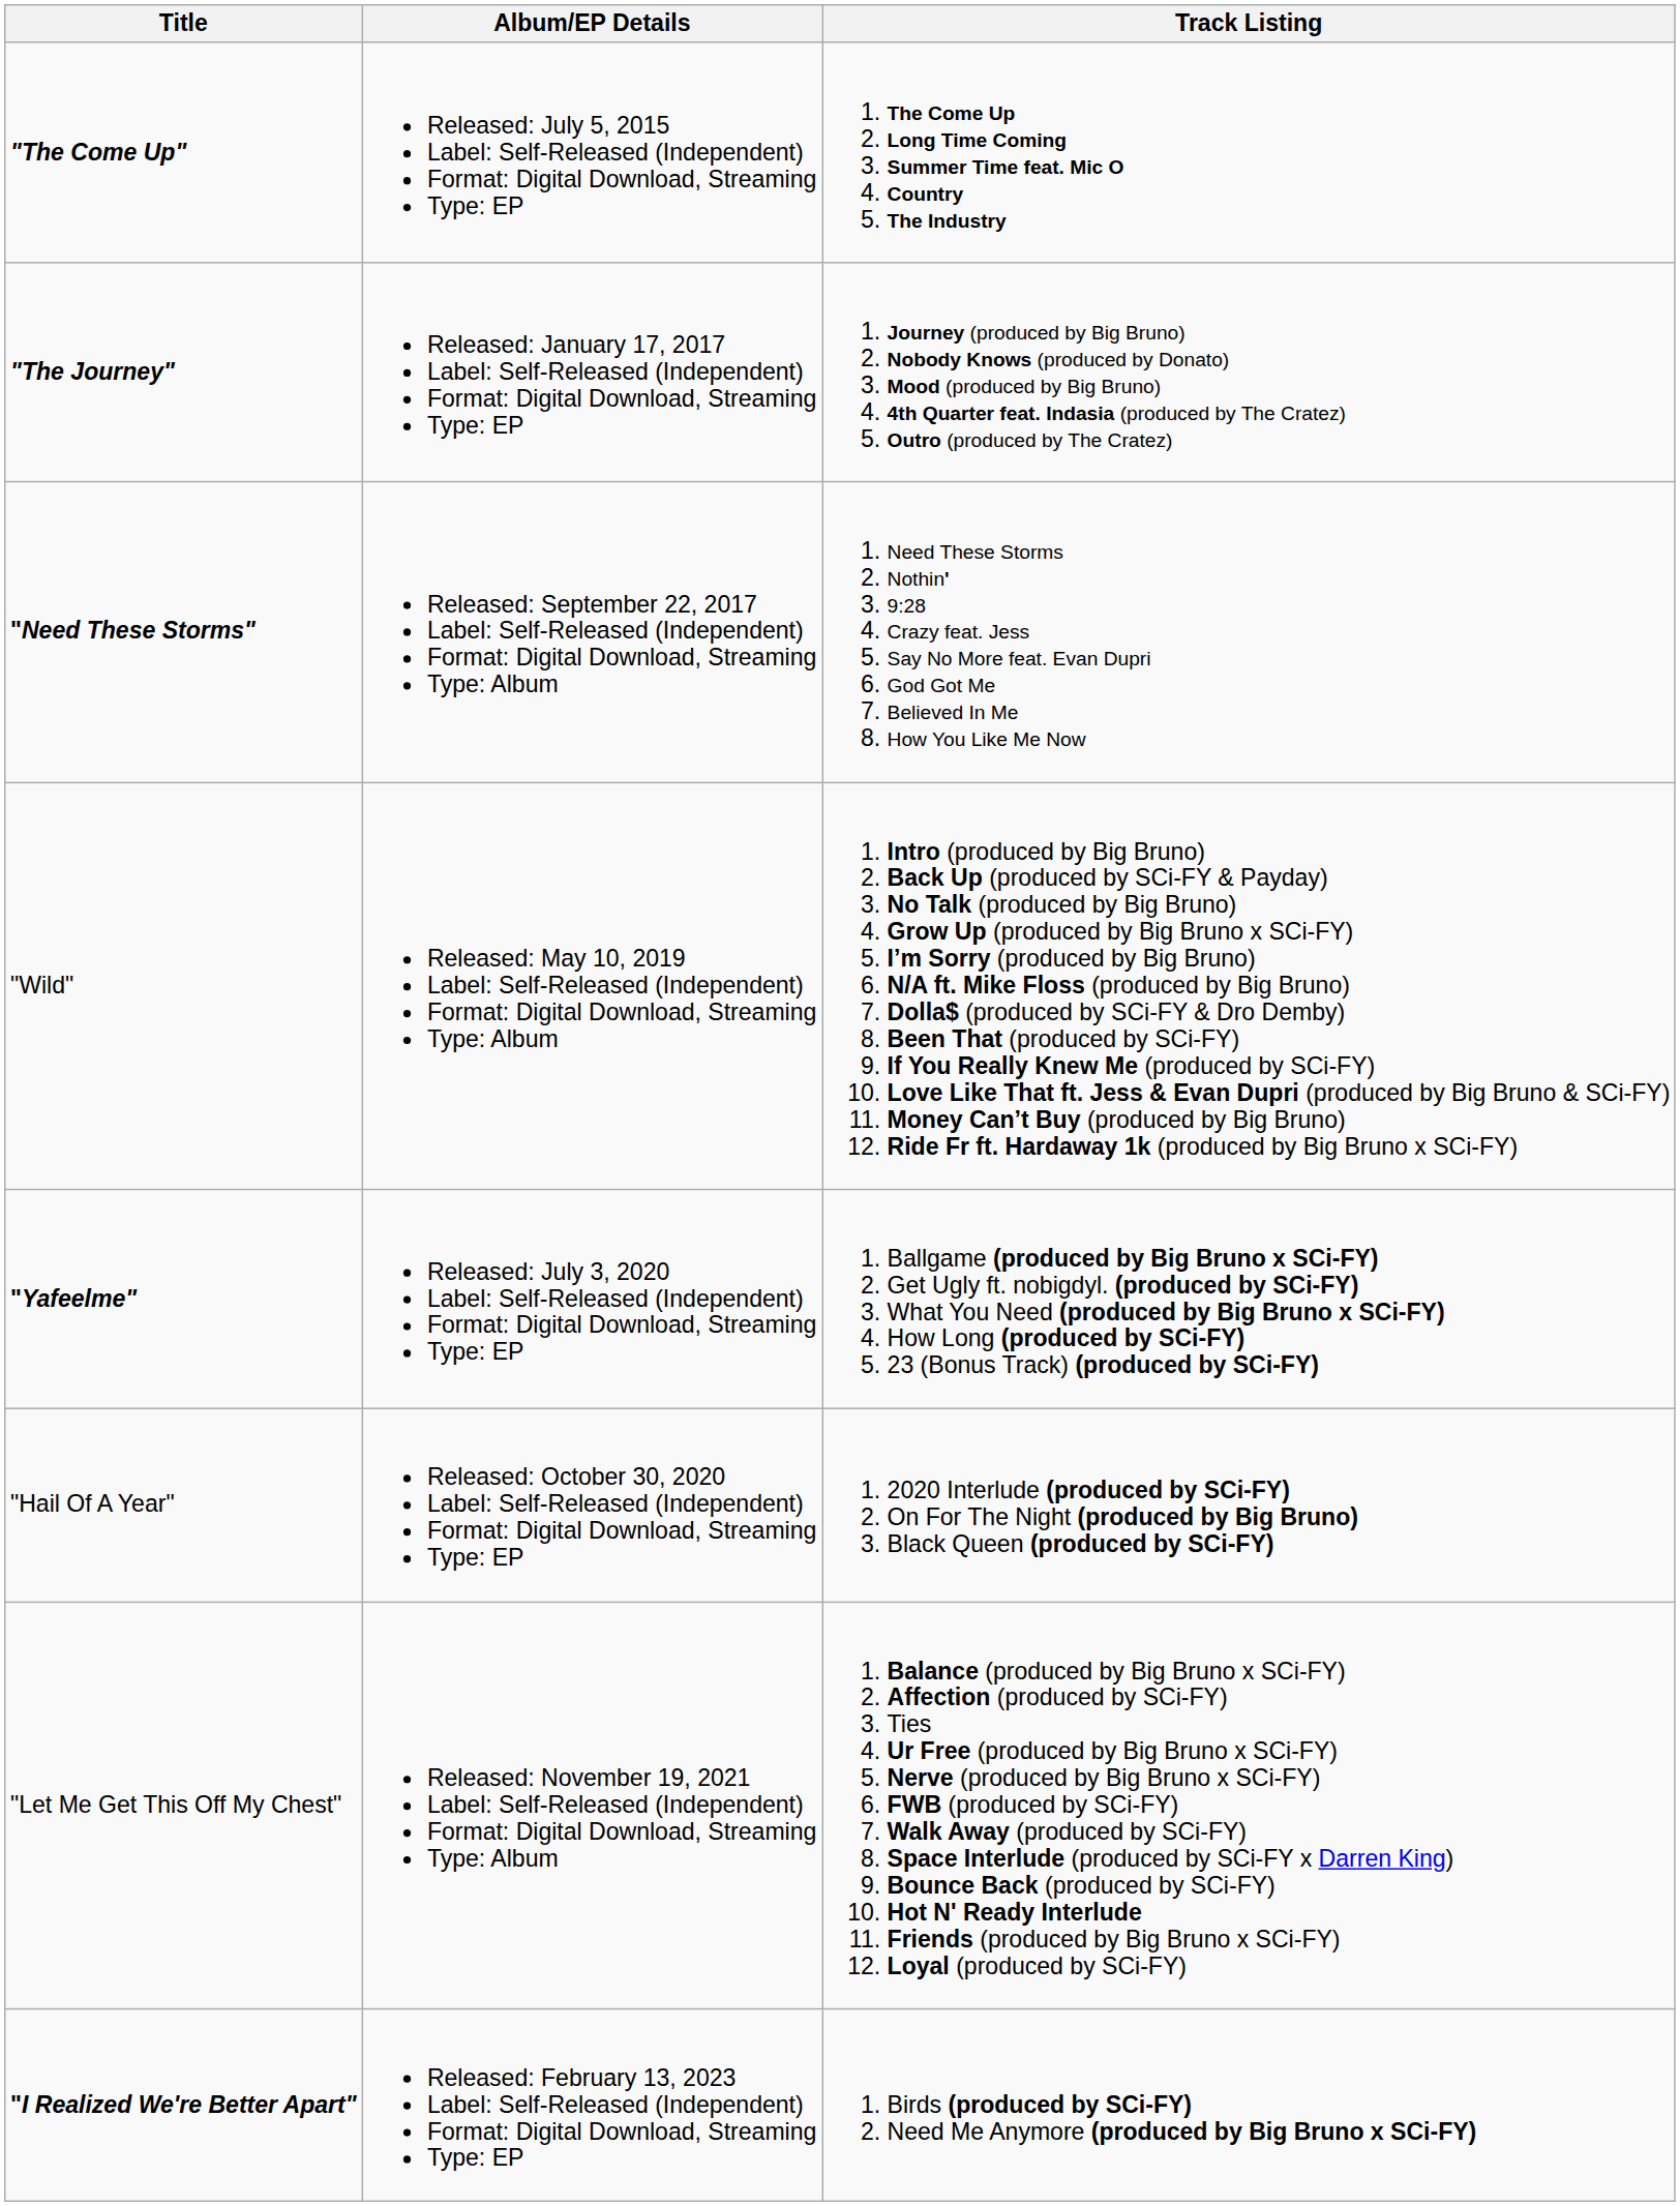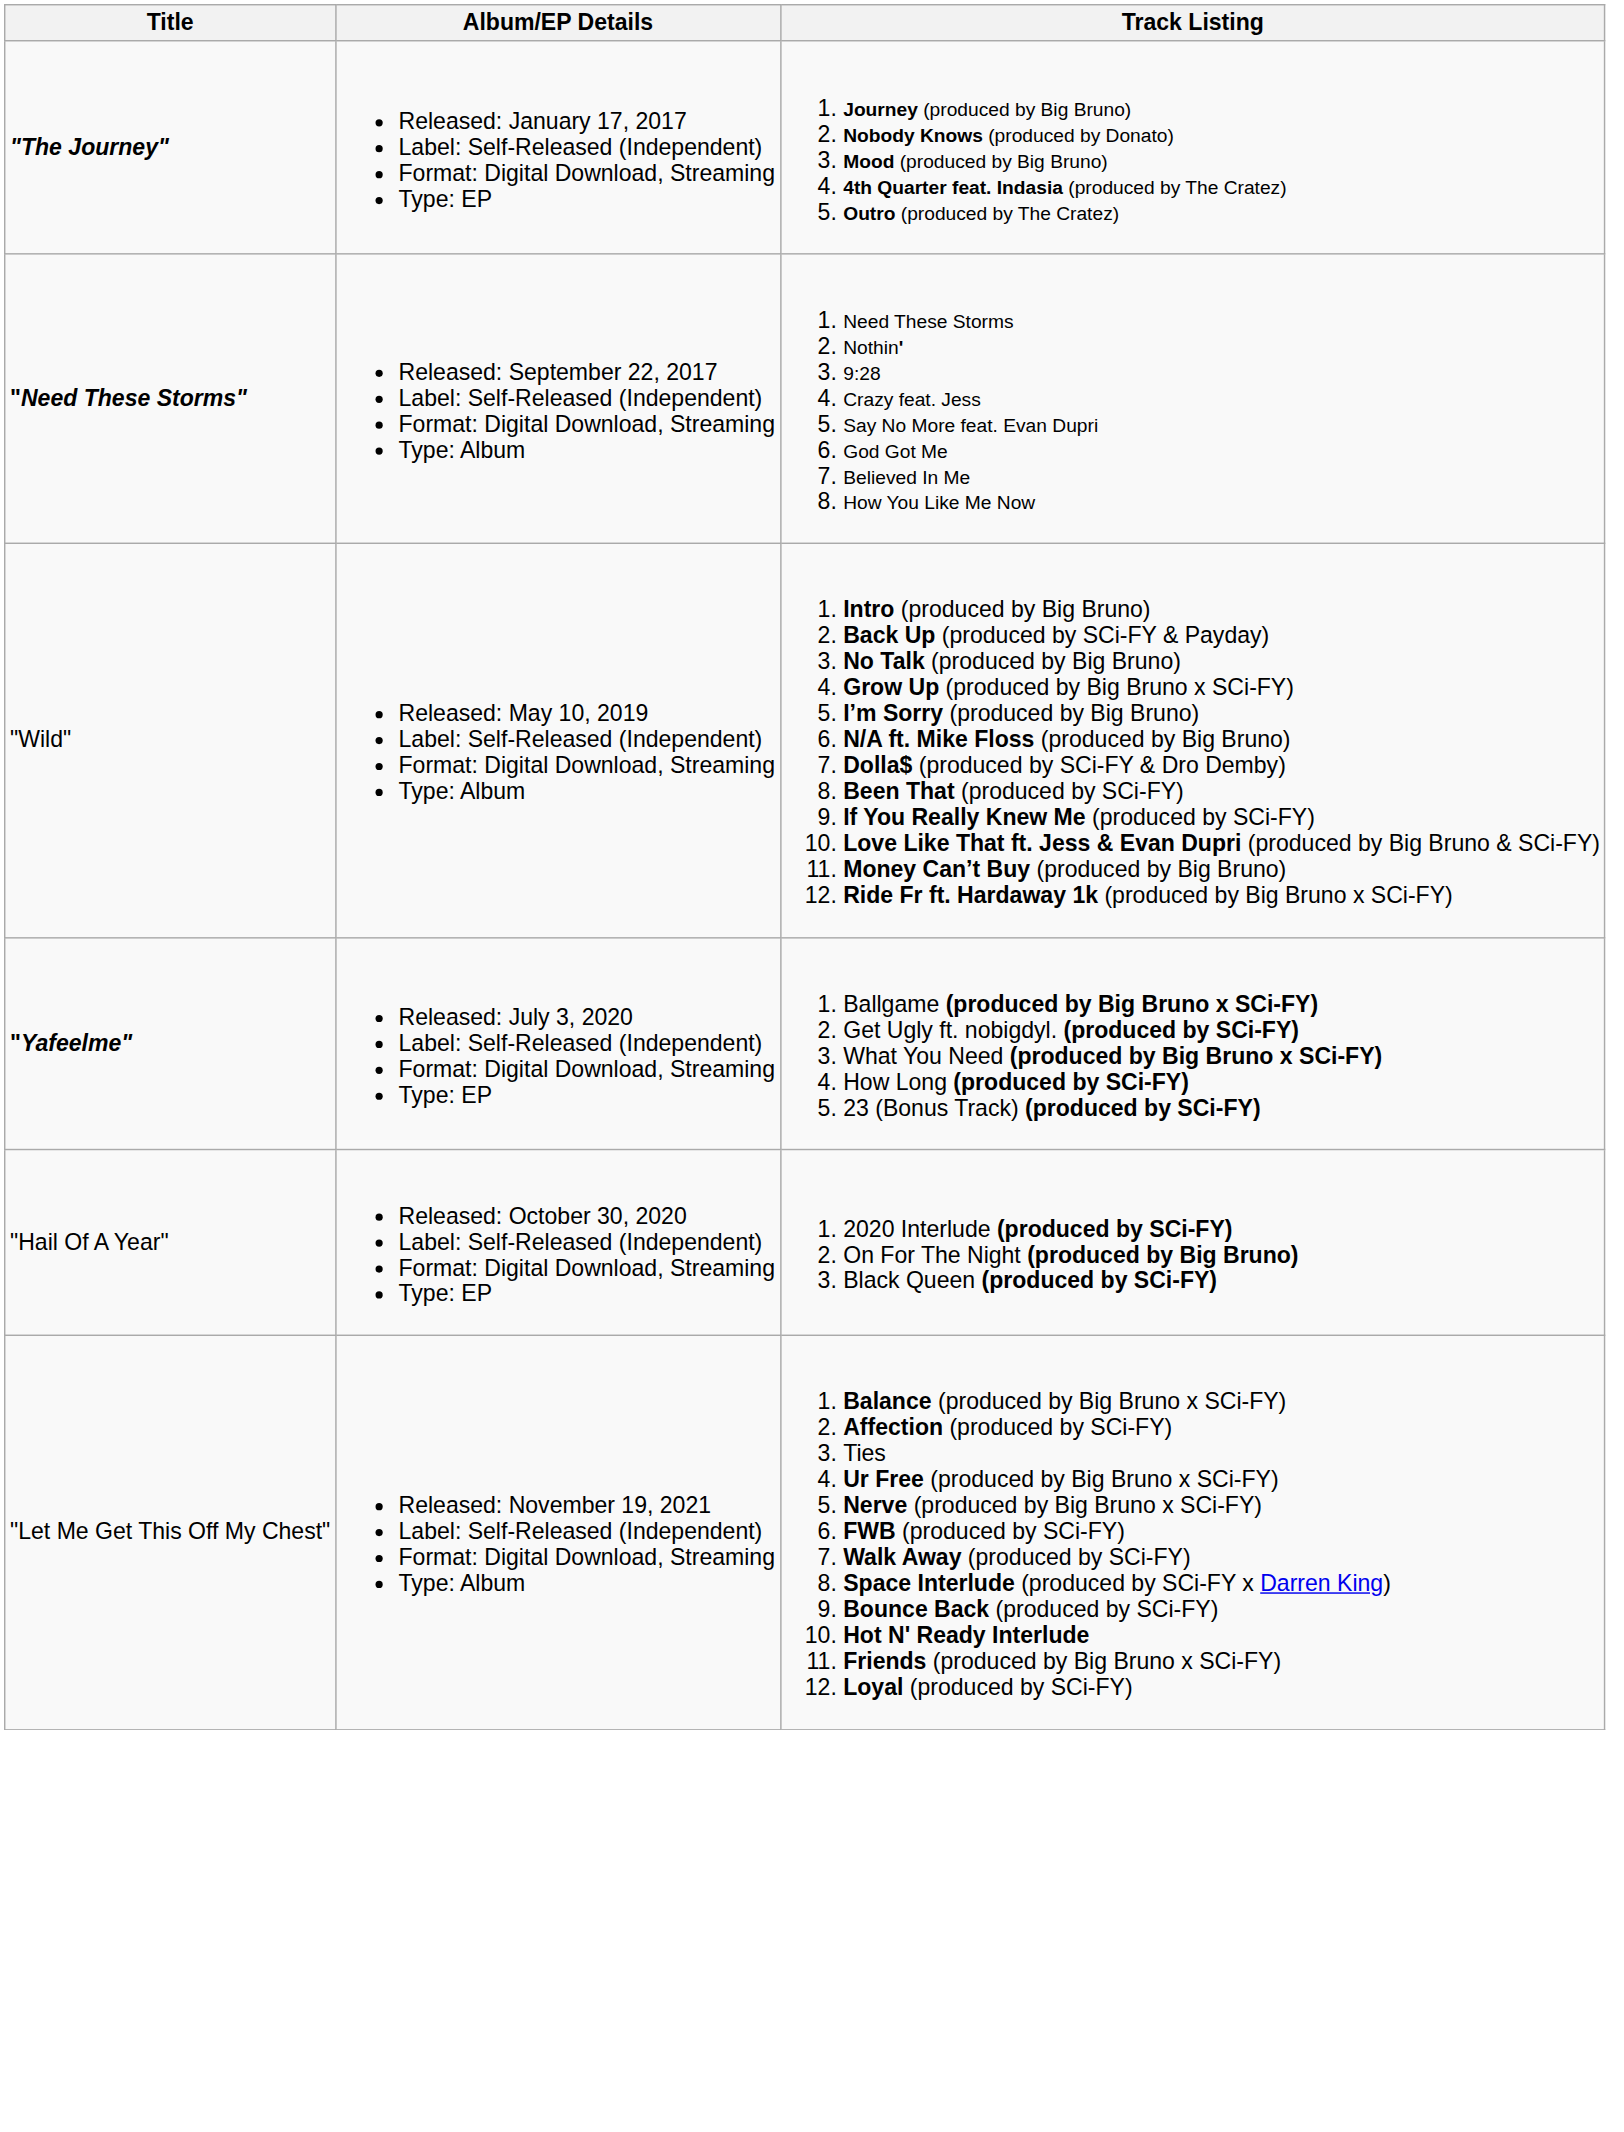- row: "The Come Up" | Released: July 5, 2015 Label: Self-Released (Independent) Format: Digital Download, Streaming Type: EP | The Come Up Long Time Coming Summer Time feat. Mic O Country The Industry
- row: "I Realized We're Better Apart" | Released: February 13, 2023 Label: Self-Released (Independent) Format: Digital Download, Streaming Type: EP | Birds (produced by SCi-FY) Need Me Anymore (produced by Big Bruno x SCi-FY)
